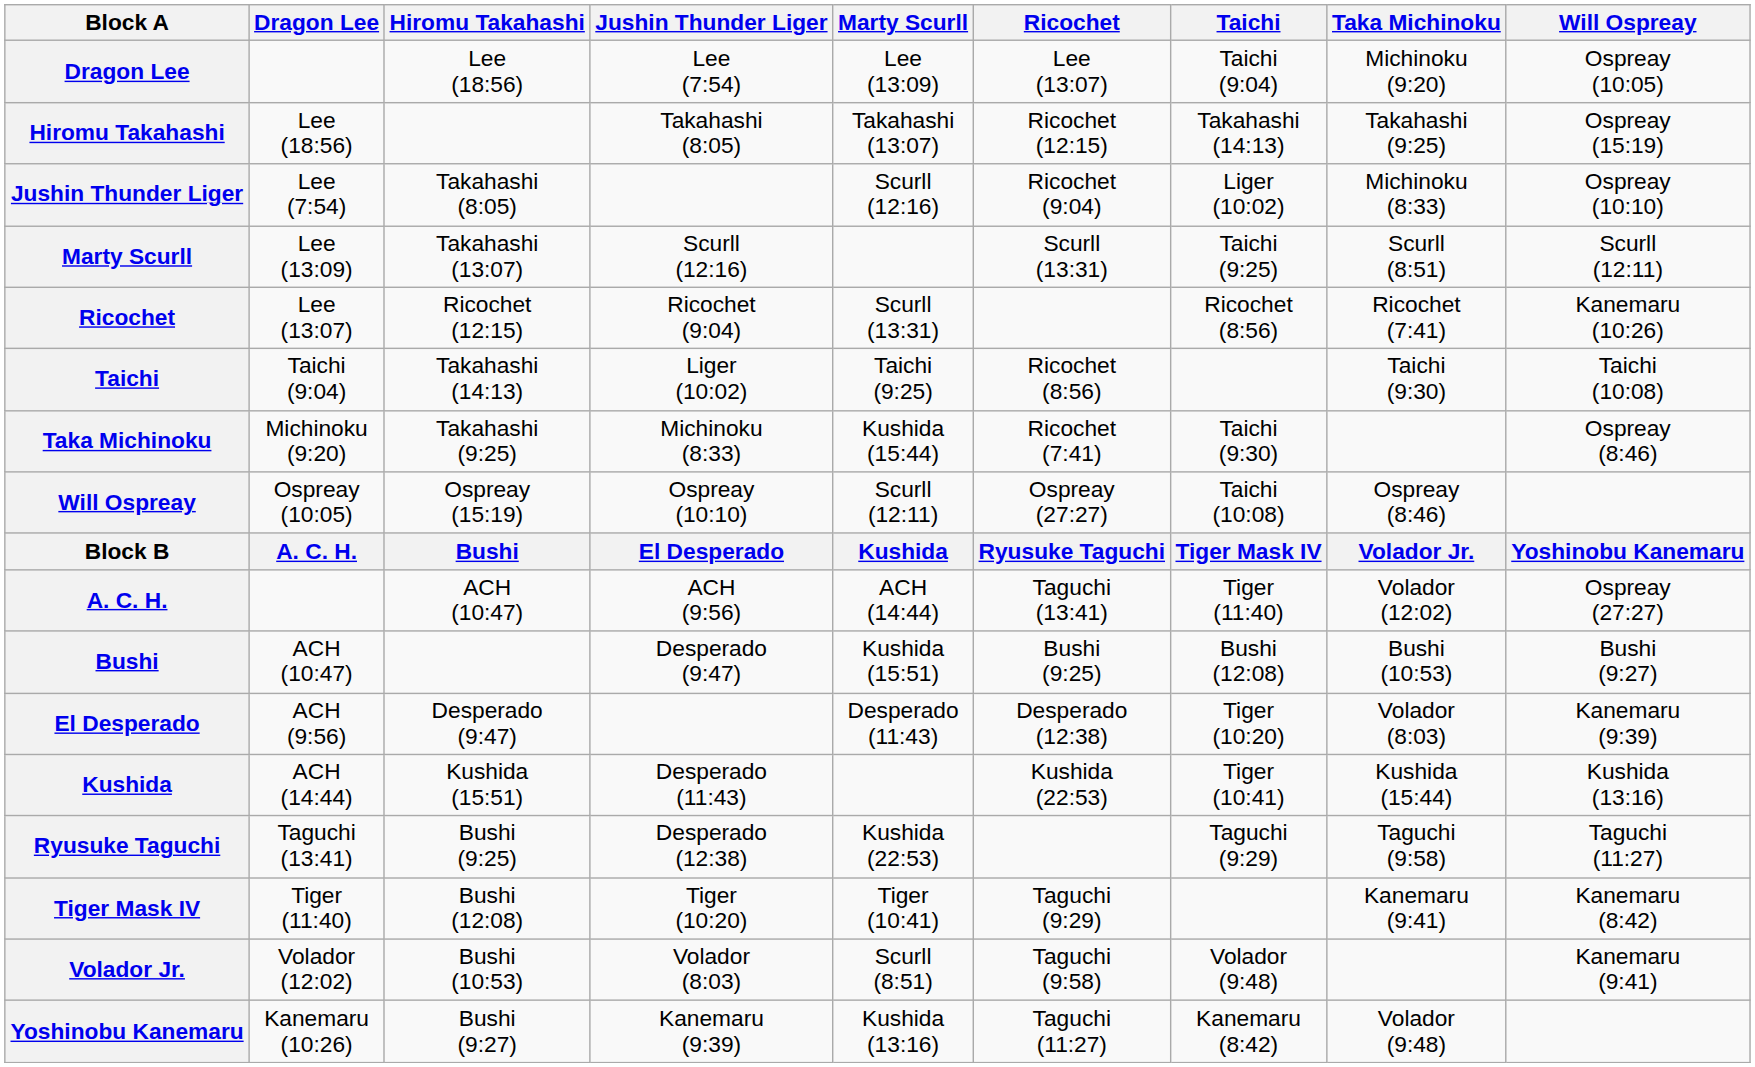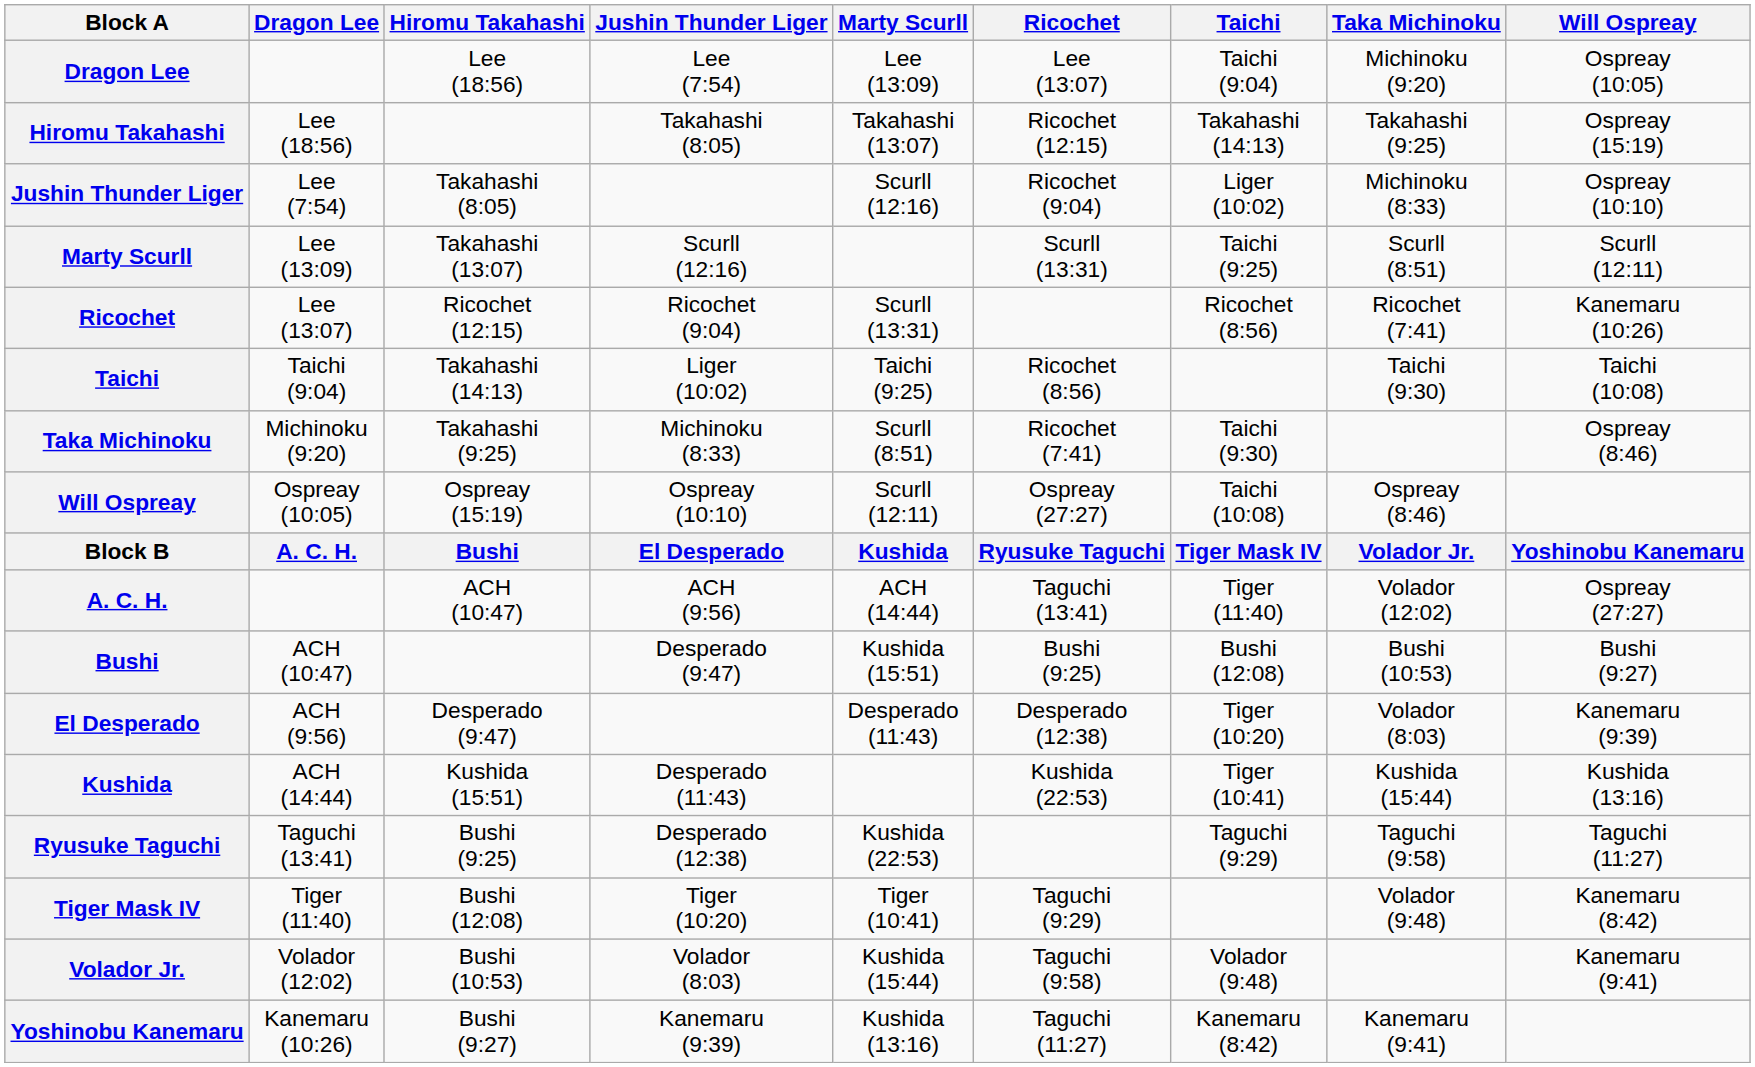row 8 | Marty Scurll: Kushida (15:44) -> Scurll (8:51)
row 16 | Taka Michinoku: Kanemaru (9:41) -> Volador (9:48)
row 17 | Marty Scurll: Scurll (8:51) -> Kushida (15:44)
row 18 | Taka Michinoku: Volador (9:48) -> Kanemaru (9:41)
